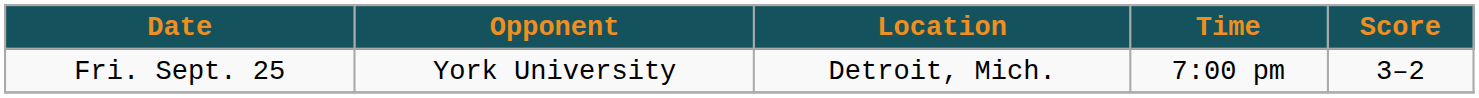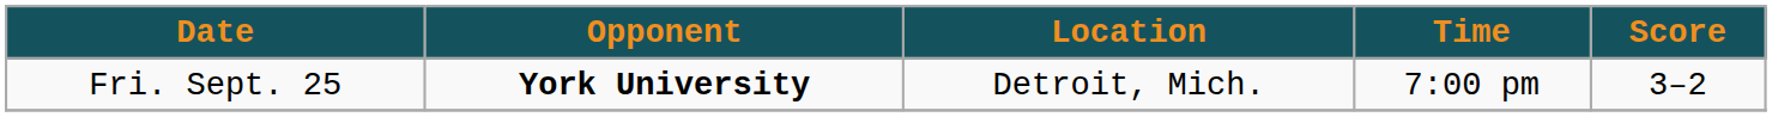Fri. Sept. 25 | Opponent: normal -> bold
